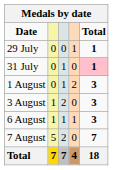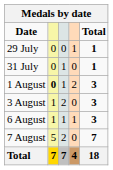31 July | Total: pink background -> no background
1 August | column 2: normal -> bold
